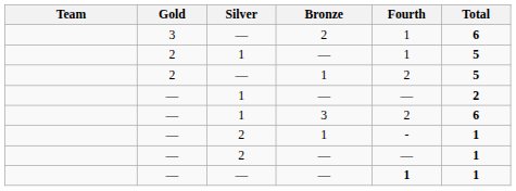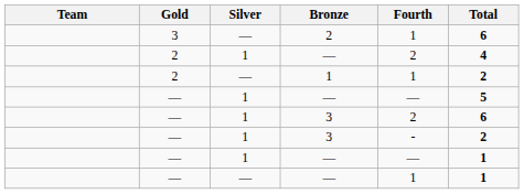row 3 | Fourth: 1 -> 2
row 3 | Total: 5 -> 4
row 4 | Fourth: 2 -> 1
row 4 | Total: 5 -> 2
row 5 | Total: 2 -> 5
row 7 | Silver: 2 -> 1
row 7 | Bronze: 1 -> 3
row 7 | Total: 1 -> 2
row 8 | Silver: 2 -> 1
row 9 | Fourth: bold -> normal
